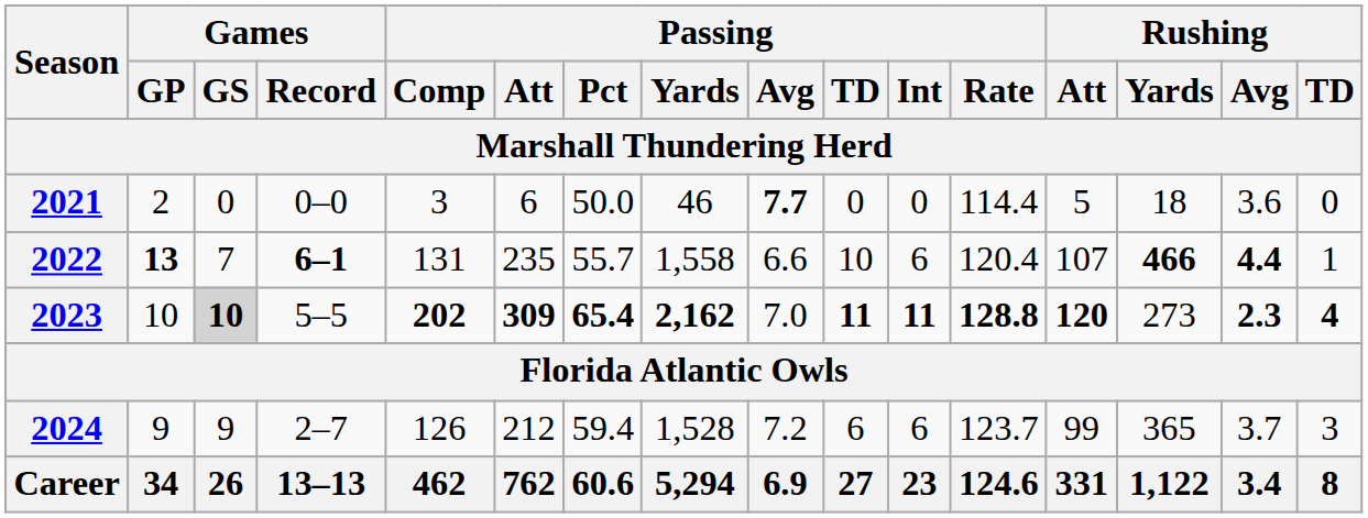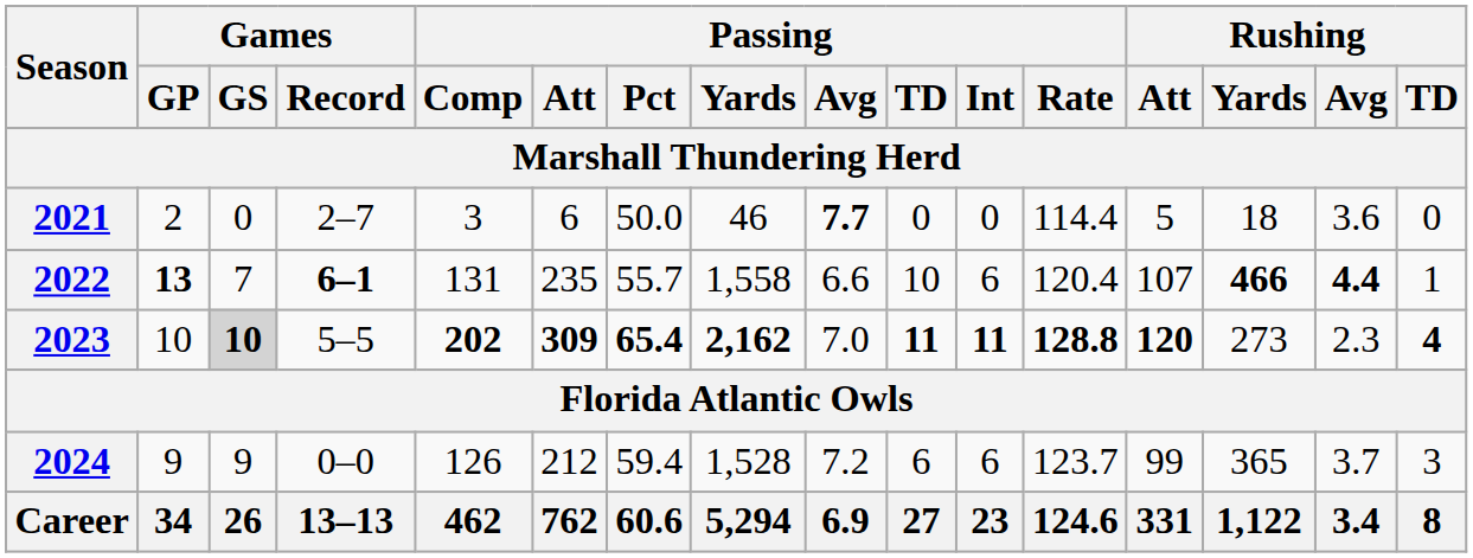2021 | Games / Record / Marshall Thundering Herd: 0–0 -> 2–7
2023 | Rushing / Avg / Marshall Thundering Herd: bold -> normal
2024 | Games / Record / Marshall Thundering Herd: 2–7 -> 0–0
